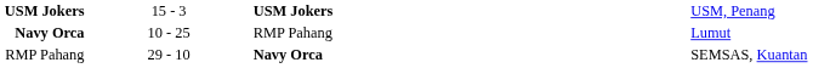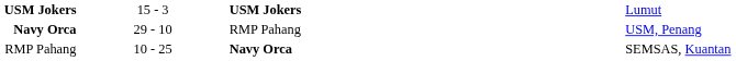row 1 | column 4: USM, Penang -> Lumut
row 2 | column 2: 10 - 25 -> 29 - 10
row 2 | column 4: Lumut -> USM, Penang
row 3 | column 2: 29 - 10 -> 10 - 25
